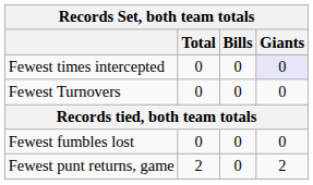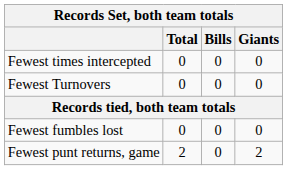Fewest times intercepted | Giants: lavender background -> no background
